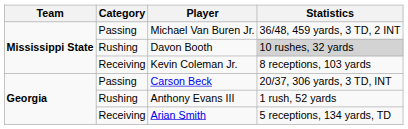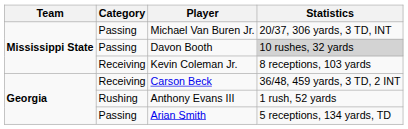Michael Van Buren Jr. | Statistics: 36/48, 459 yards, 3 TD, 2 INT -> 20/37, 306 yards, 3 TD, INT
Davon Booth | Category: Rushing -> Passing
Carson Beck | Category: Passing -> Receiving
Carson Beck | Statistics: 20/37, 306 yards, 3 TD, INT -> 36/48, 459 yards, 3 TD, 2 INT
Arian Smith | Category: Receiving -> Passing
